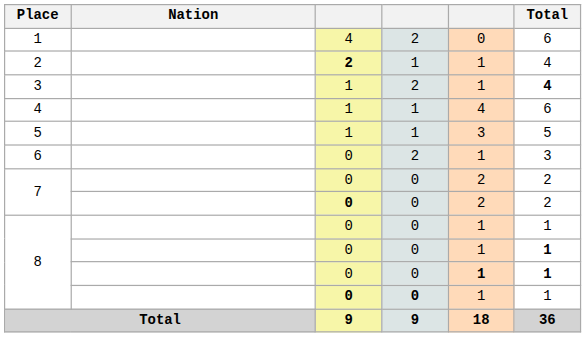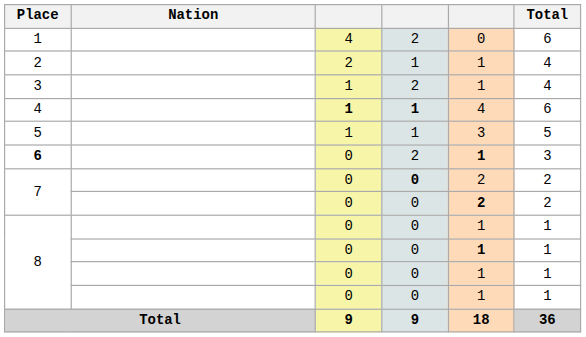row 3 | column 3: bold -> normal
row 4 | Total: bold -> normal
row 5 | column 3: normal -> bold
row 5 | column 4: normal -> bold
row 7 | Place: normal -> bold
row 7 | column 5: normal -> bold
row 8 | column 4: normal -> bold
row 9 | column 3: bold -> normal
row 9 | column 5: normal -> bold
row 11 | column 5: normal -> bold
row 11 | Total: bold -> normal
row 12 | column 5: bold -> normal
row 12 | Total: bold -> normal
row 13 | column 3: bold -> normal
row 13 | column 4: bold -> normal
